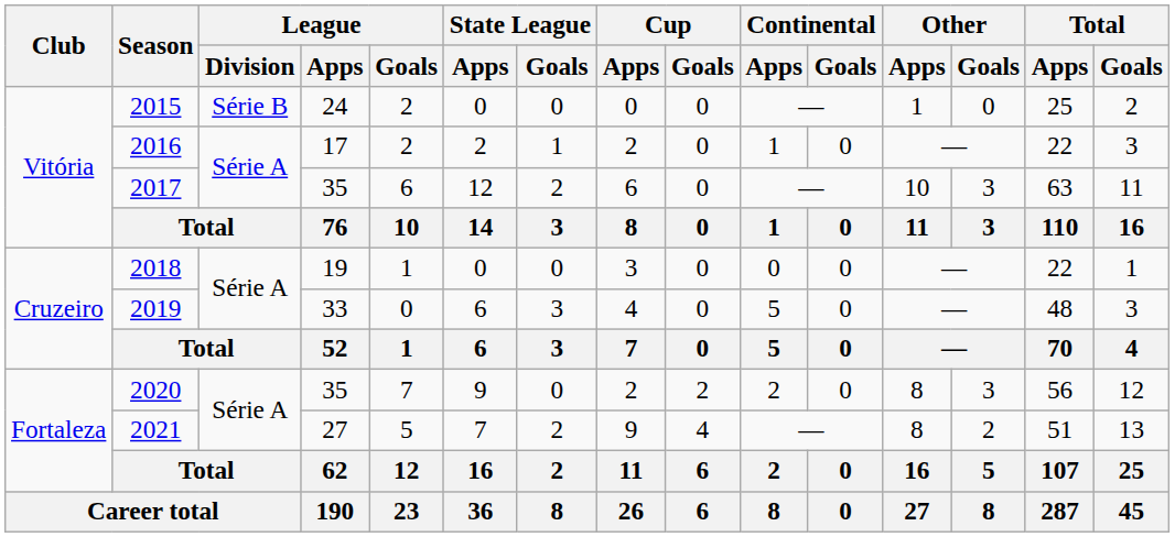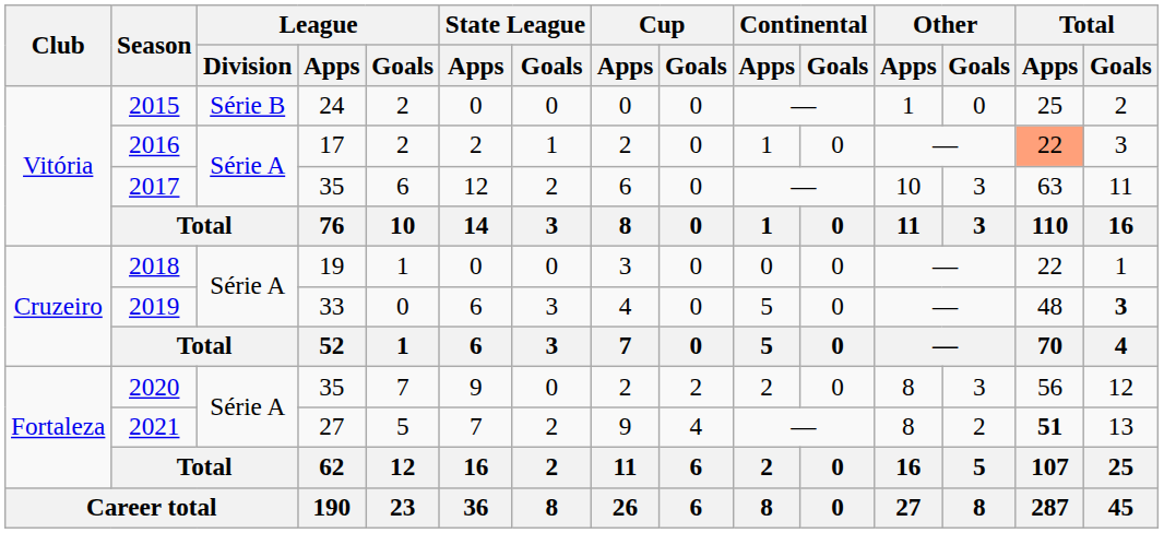2016 | Total / Apps: no background -> lightsalmon background
2019 | Total / Goals: normal -> bold
2021 | Total / Apps: normal -> bold
